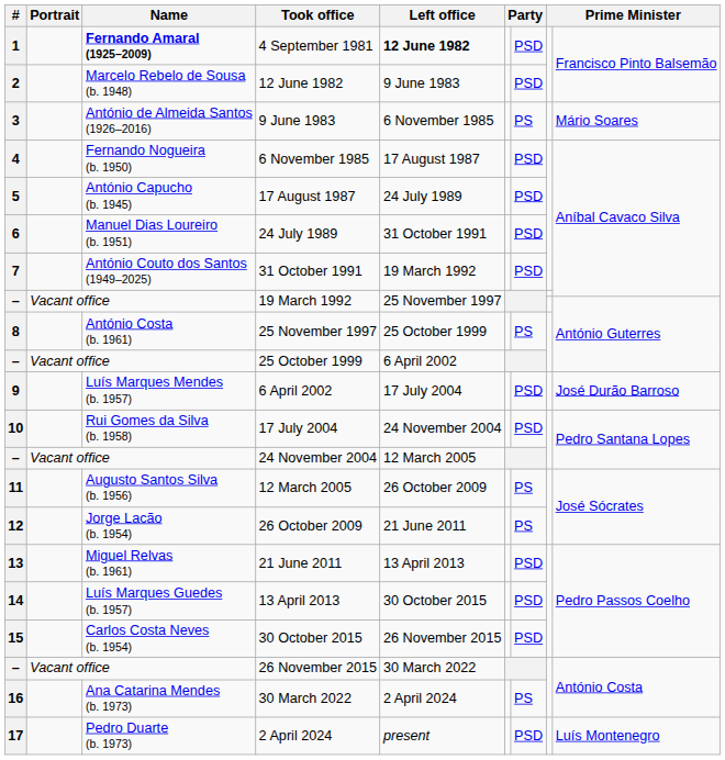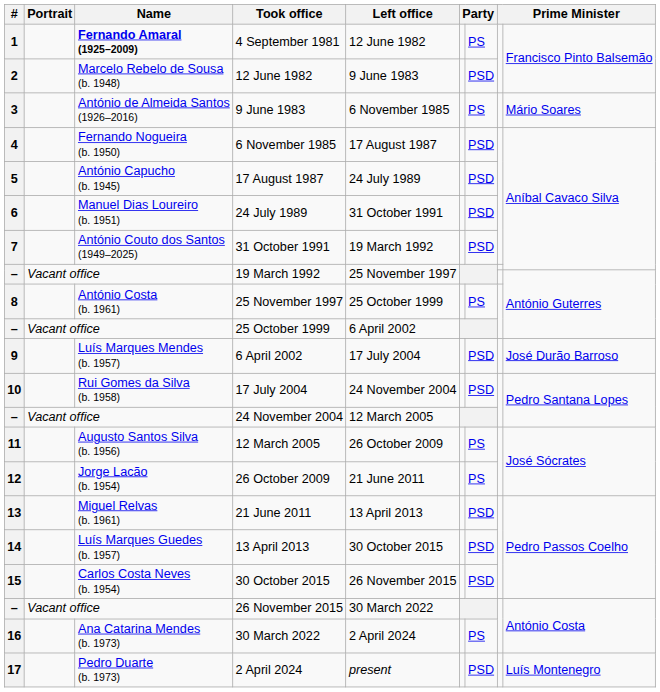4 September 1981 | Left office: bold -> normal
4 September 1981 | column 7: PSD -> PS
